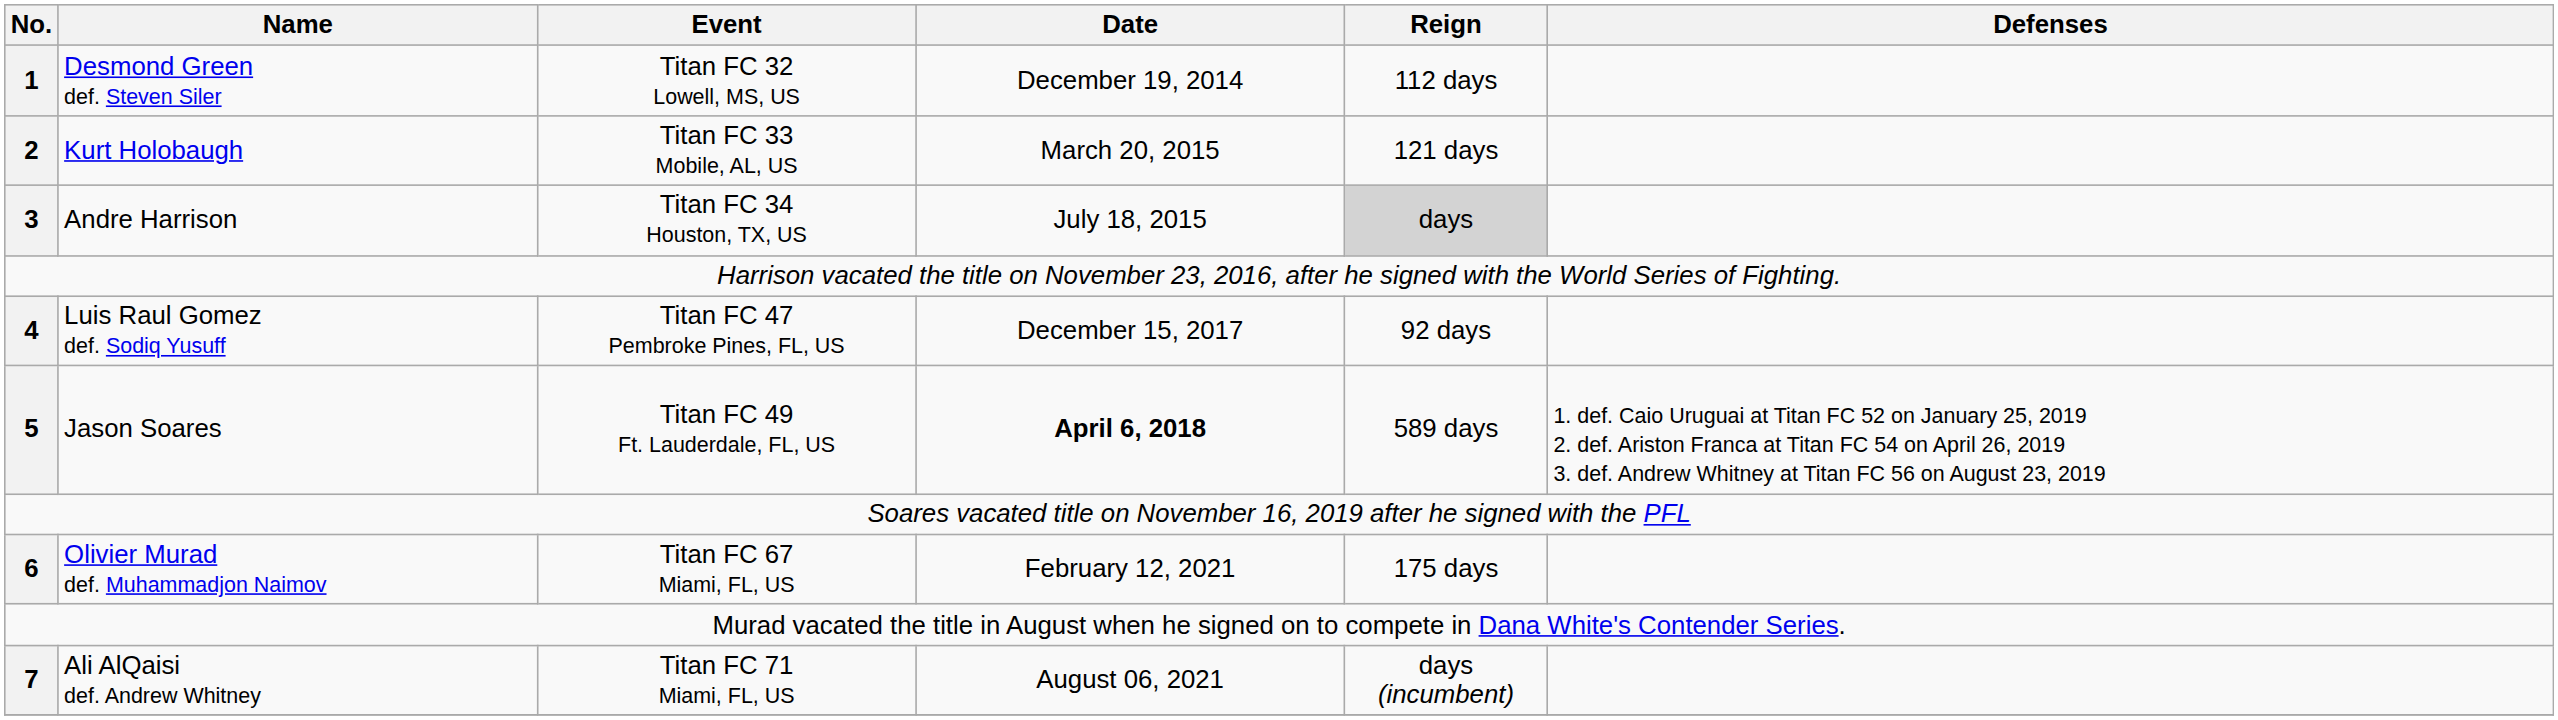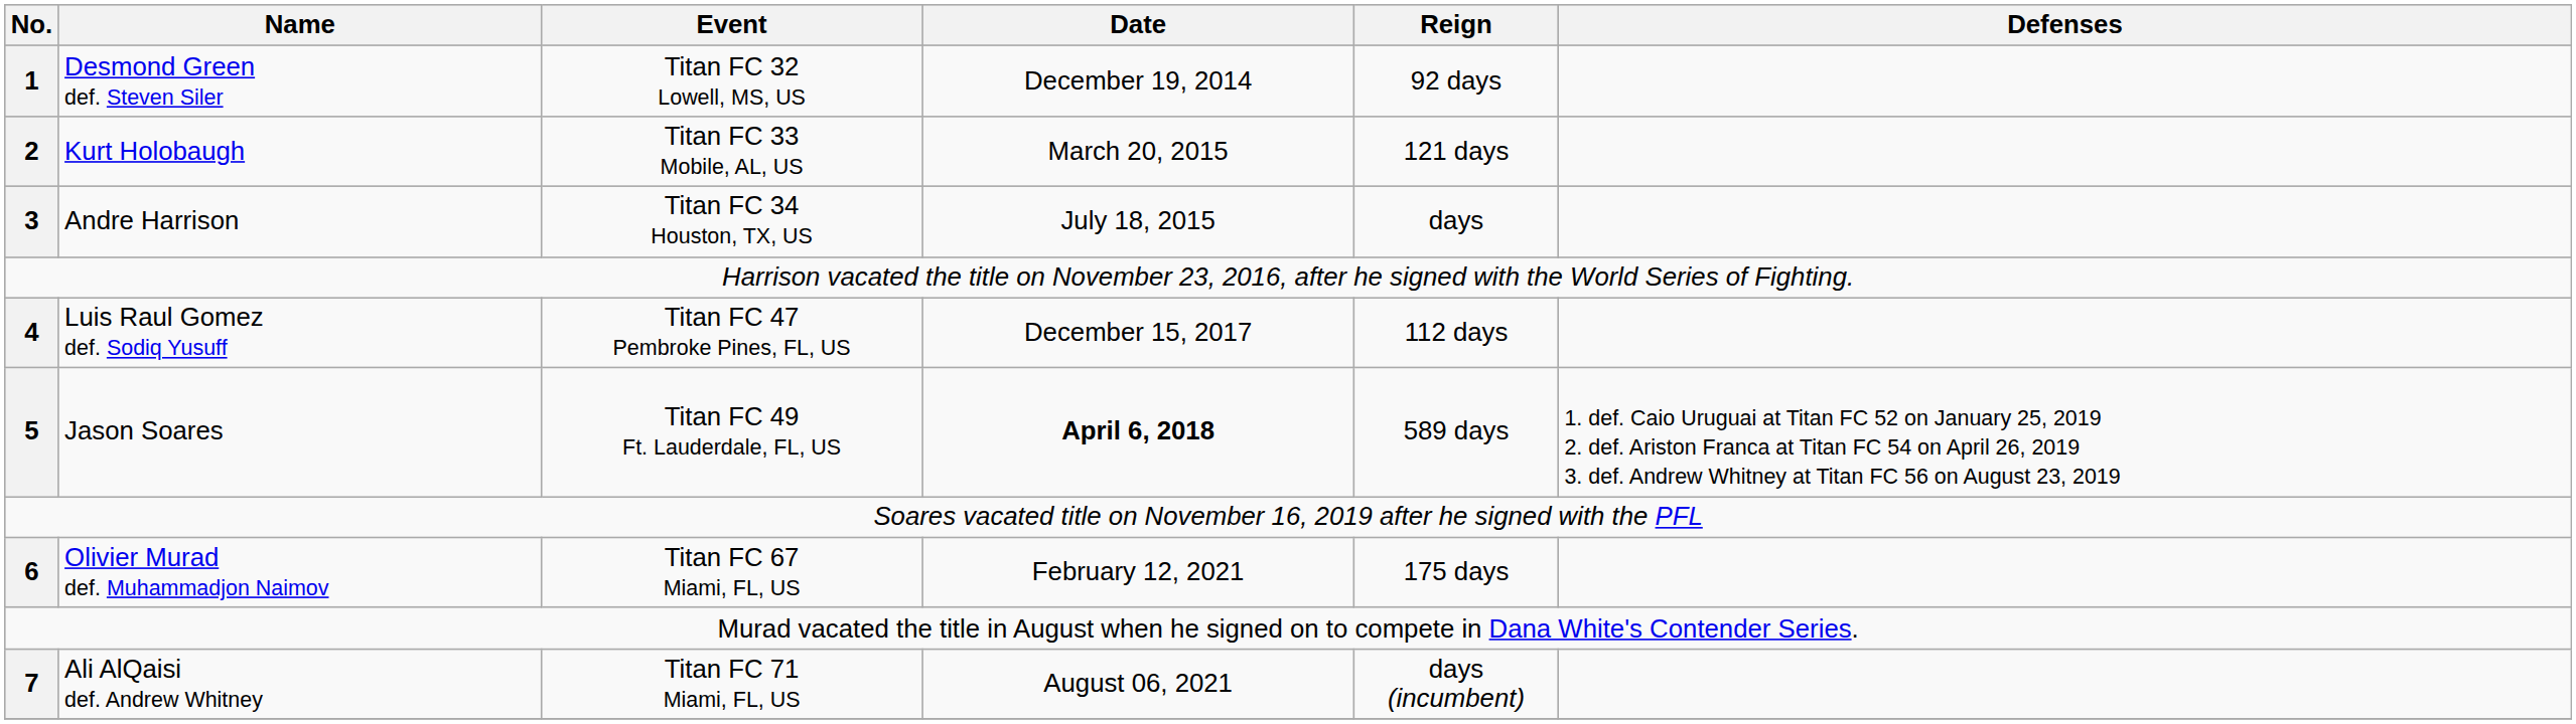Desmond Green def. Steven Siler | Reign: 112 days -> 92 days
Andre Harrison | Reign: lightgrey background -> no background
Luis Raul Gomez def. Sodiq Yusuff | Reign: 92 days -> 112 days
